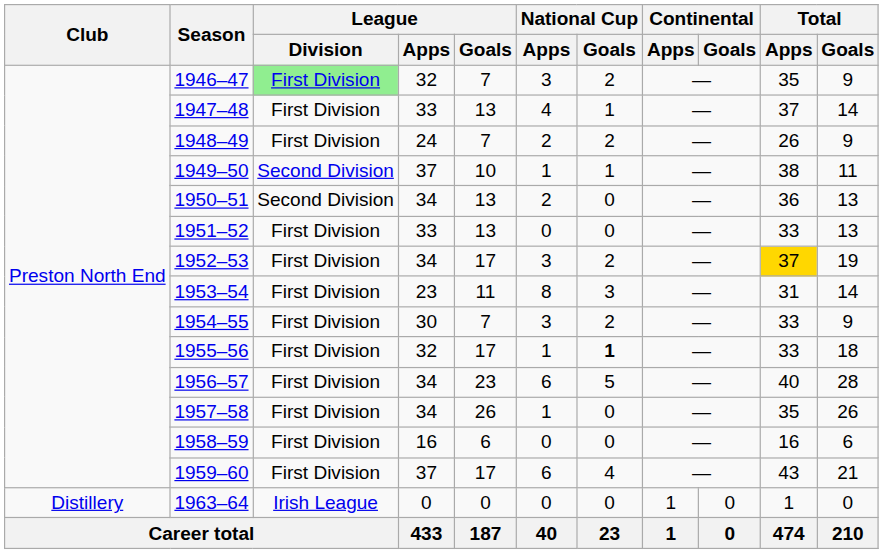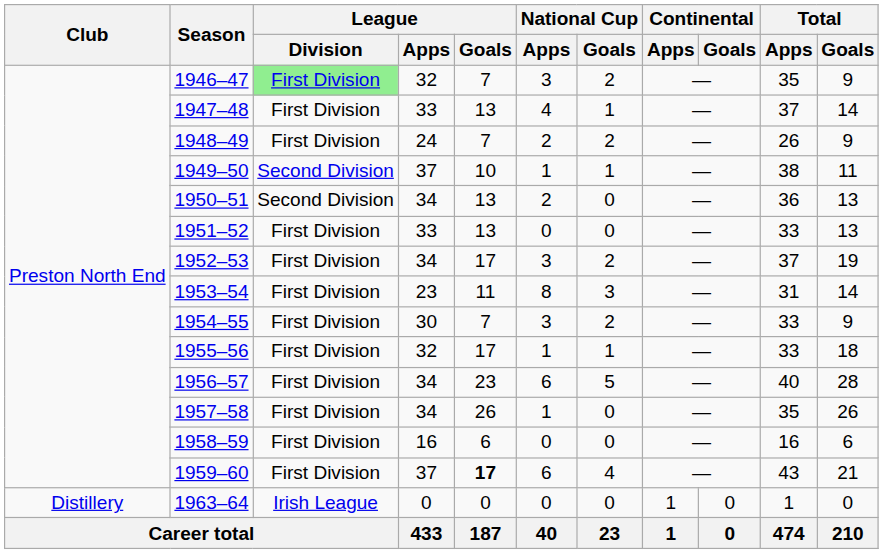1952–53 | Total / Apps: gold background -> no background
1955–56 | National Cup / Goals: bold -> normal
1959–60 | League / Goals: normal -> bold
